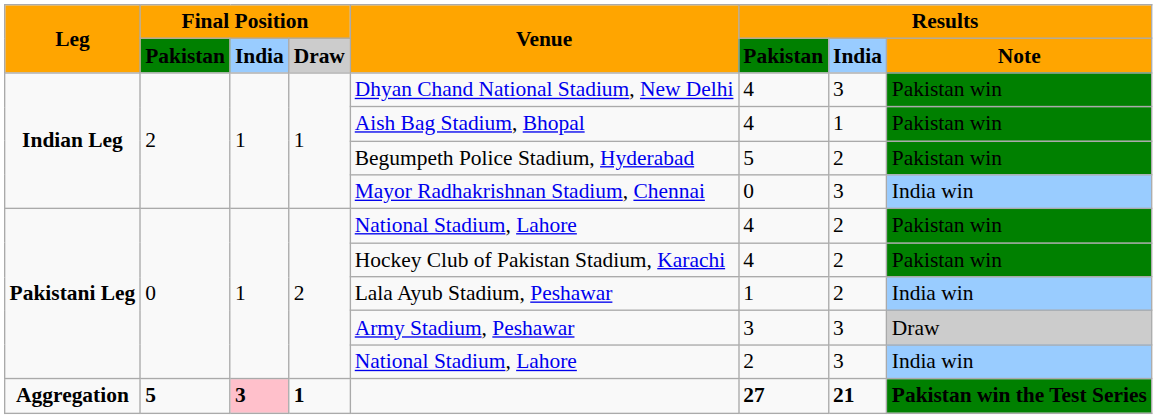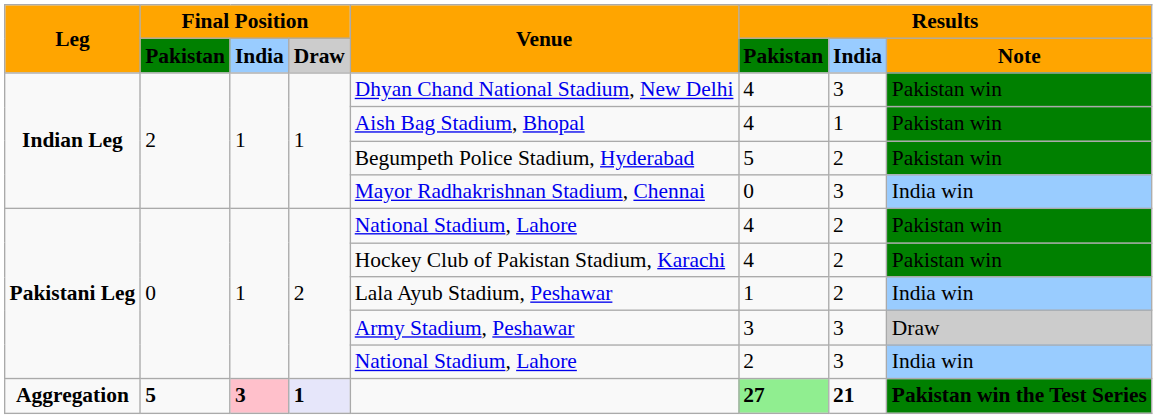Aggregation | Final Position / Draw: no background -> lavender background
Aggregation | Results / Pakistan: no background -> lightgreen background
